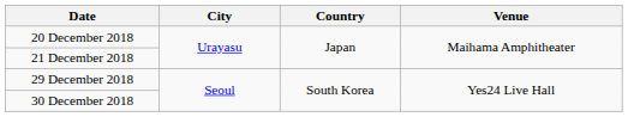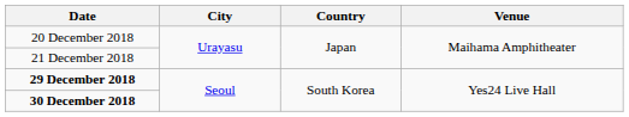29 December 2018 | Date: normal -> bold
30 December 2018 | Date: normal -> bold
